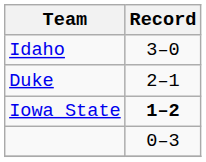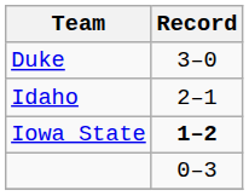row 2 | Team: Idaho -> Duke
row 3 | Team: Duke -> Idaho
